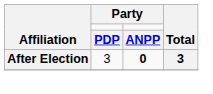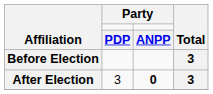+ row: Before Election | 3
